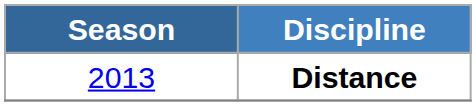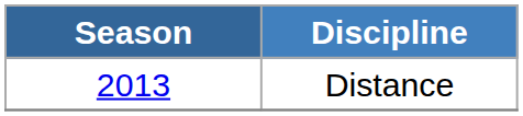2013 | column 2: bold -> normal
